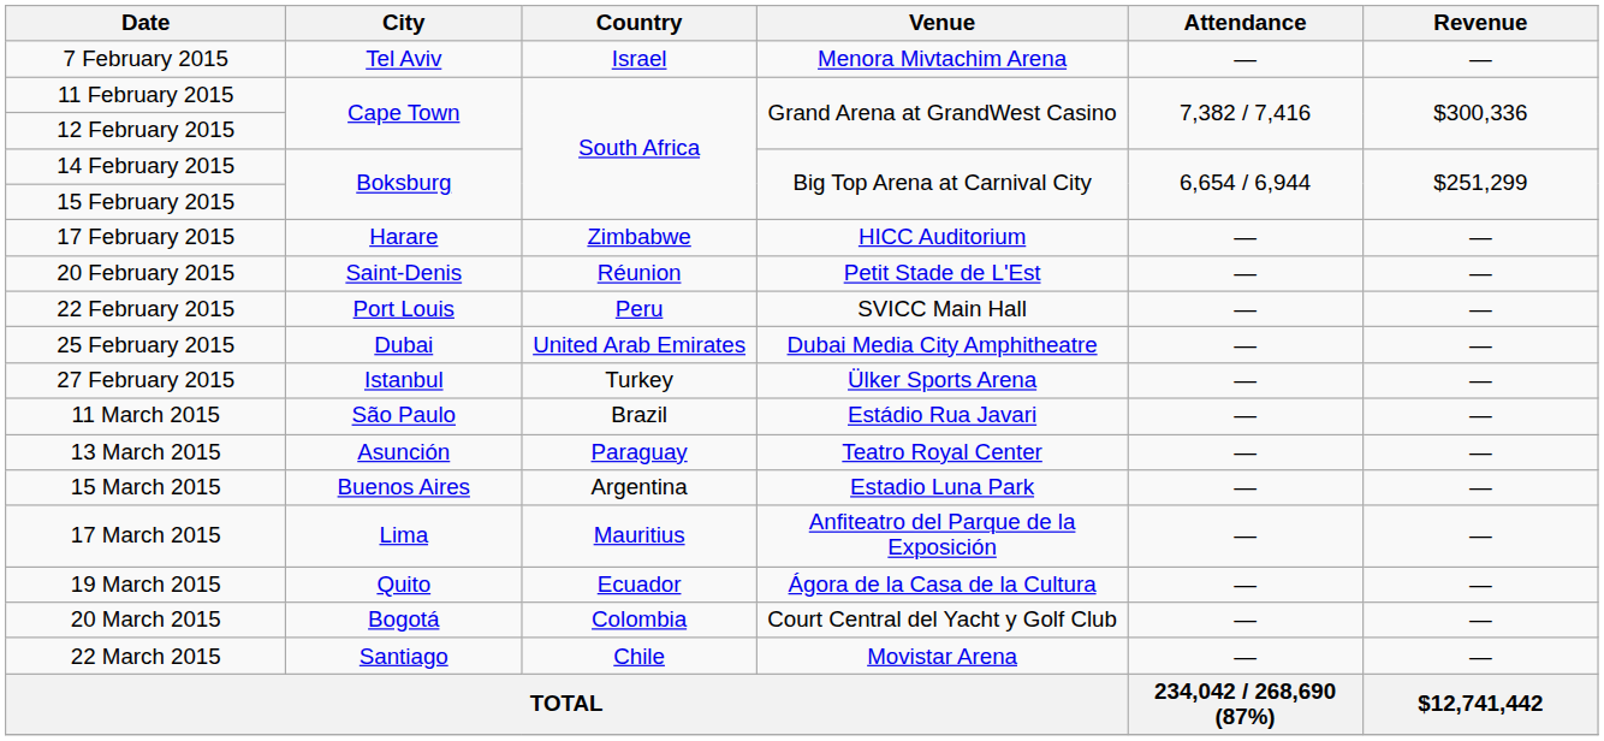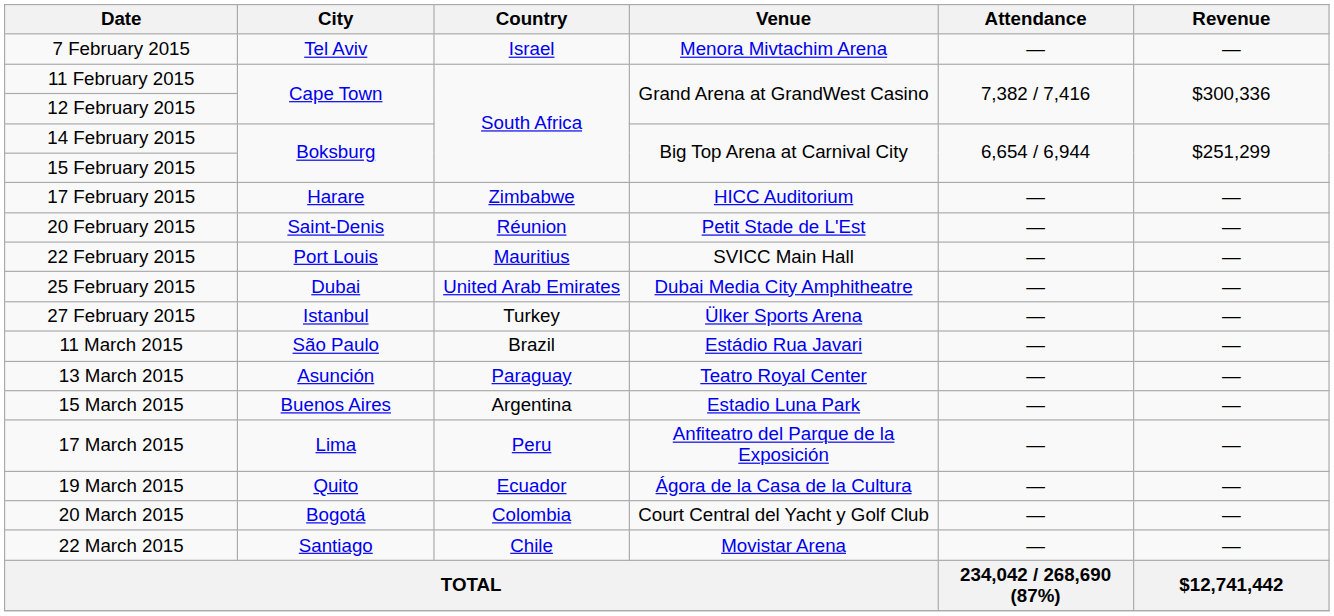22 February 2015 | Country: Peru -> Mauritius
17 March 2015 | Country: Mauritius -> Peru
